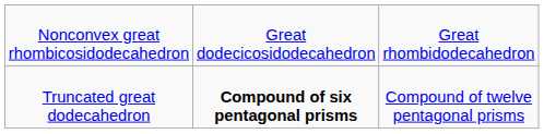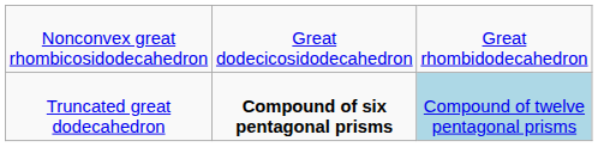Truncated great dodecahedron | column 3: no background -> lightblue background
